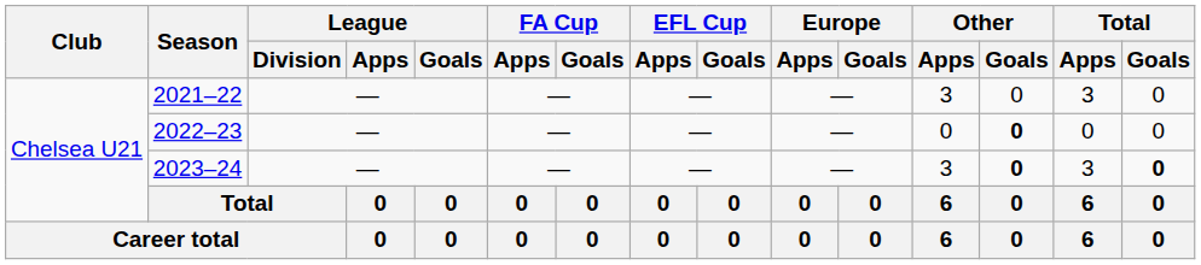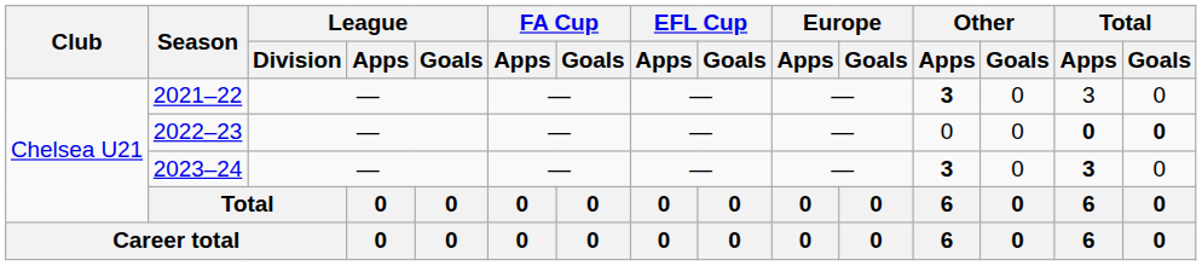2021–22 | Other / Apps: normal -> bold
2022–23 | Other / Goals: bold -> normal
2022–23 | Total / Apps: normal -> bold
2022–23 | Total / Goals: normal -> bold
2023–24 | Other / Apps: normal -> bold
2023–24 | Other / Goals: bold -> normal
2023–24 | Total / Apps: normal -> bold
2023–24 | Total / Goals: bold -> normal
